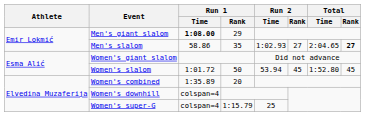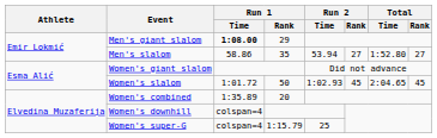Men's slalom | Run 2 / Time: 1:02.93 -> 53.94
Men's slalom | Total / Time: 2:04.65 -> 1:52.80
Men's slalom | Total / Rank: bold -> normal
Women's slalom | Run 2 / Time: 53.94 -> 1:02.93
Women's slalom | Total / Time: 1:52.80 -> 2:04.65
